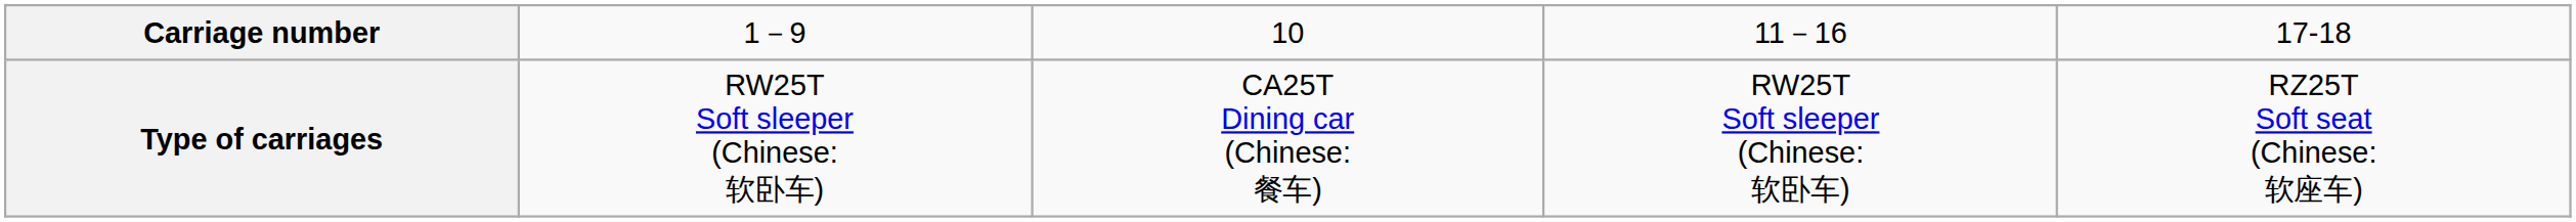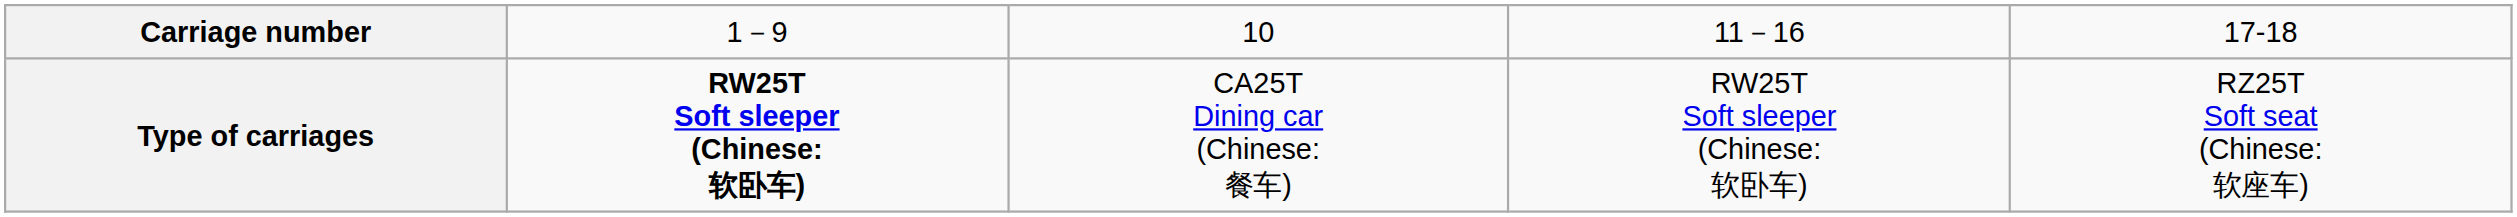Type of carriages | column 2: normal -> bold
